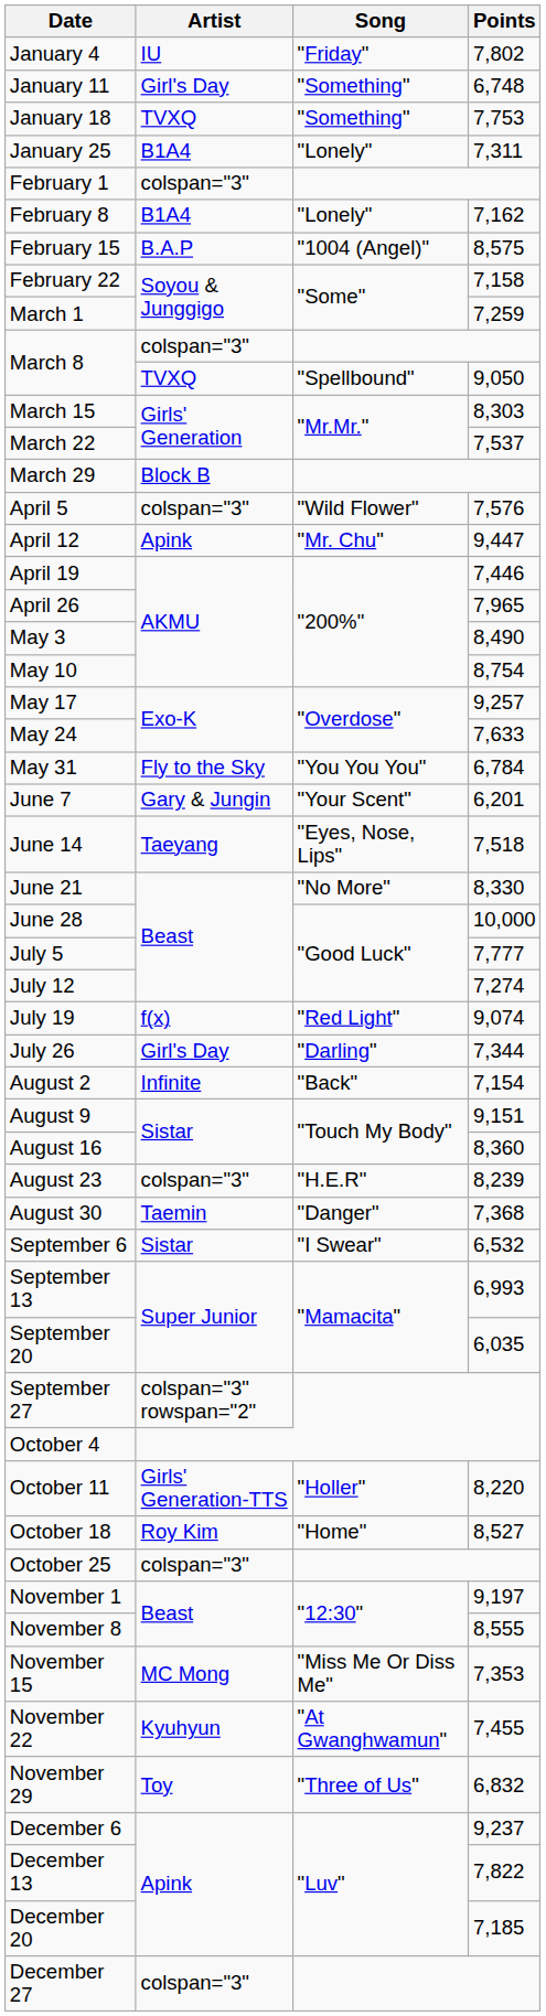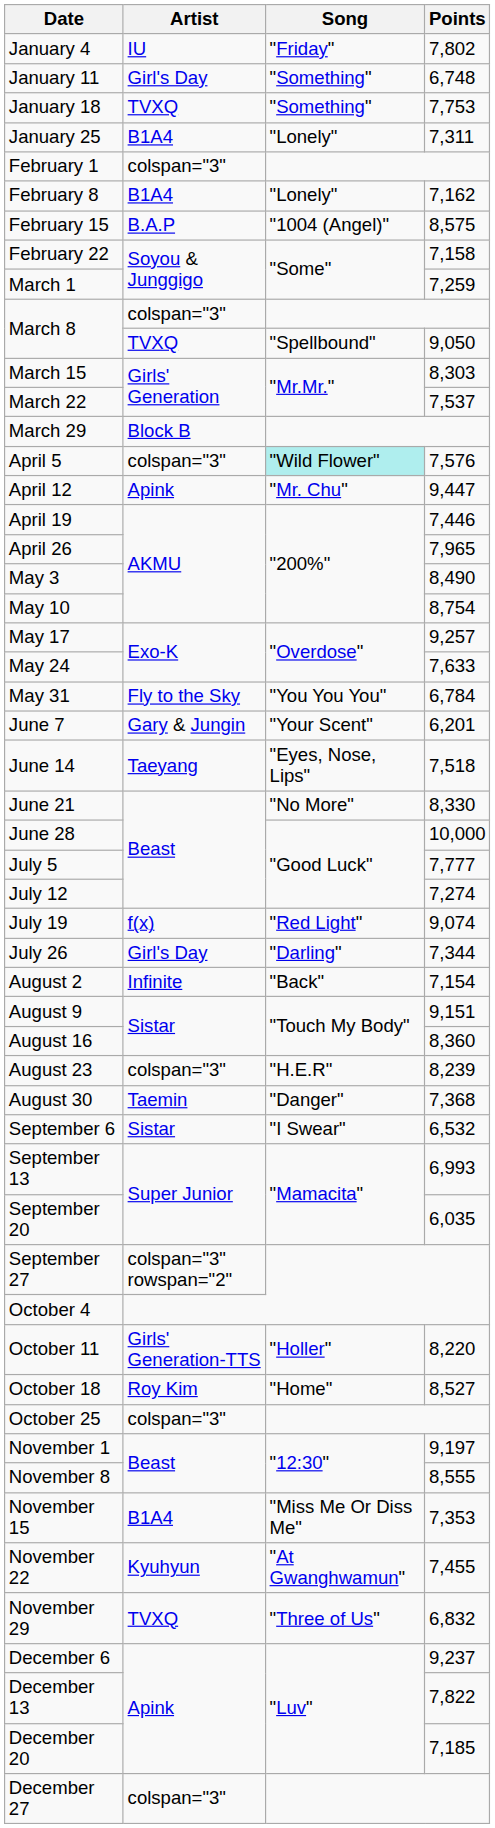April 5 | Song: no background -> paleturquoise background
November 15 | Artist: MC Mong -> B1A4
November 29 | Artist: Toy -> TVXQ
